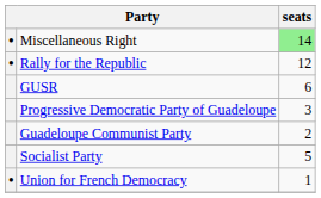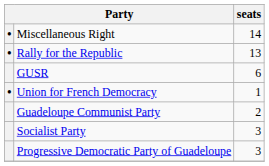Miscellaneous Right | seats: lightgreen background -> no background
Rally for the Republic | seats: 12 -> 13
rows swapped: Progressive Democratic Party of Guadeloupe <-> Union for French Democracy
Socialist Party | seats: 5 -> 3
